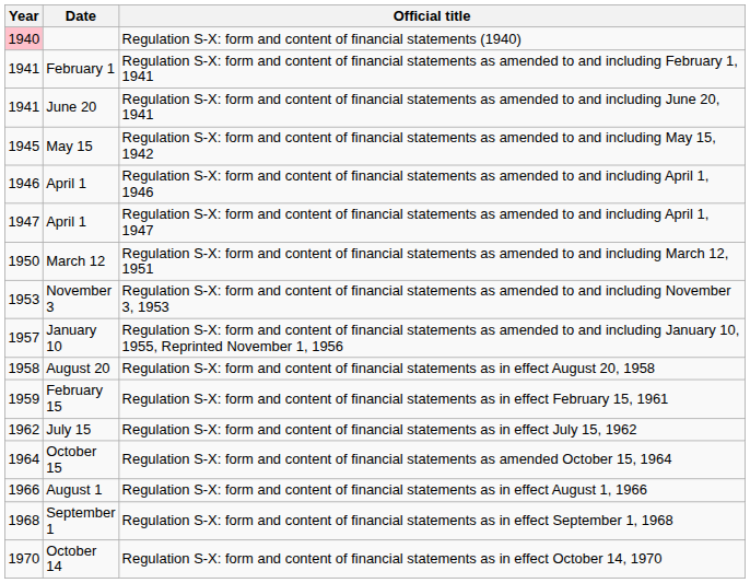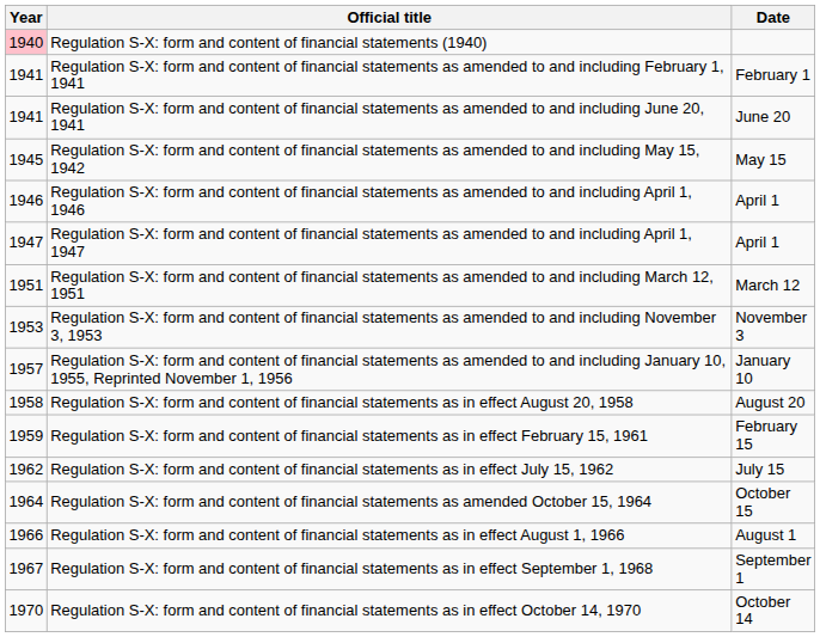columns swapped: Date <-> Official title
row 8 | Year: 1950 -> 1951
row 16 | Year: 1968 -> 1967
